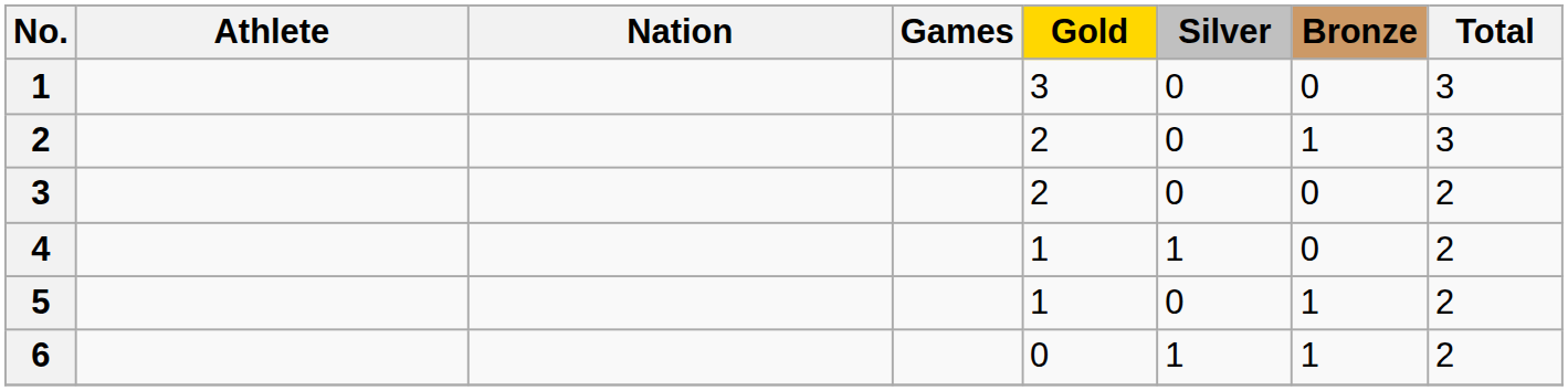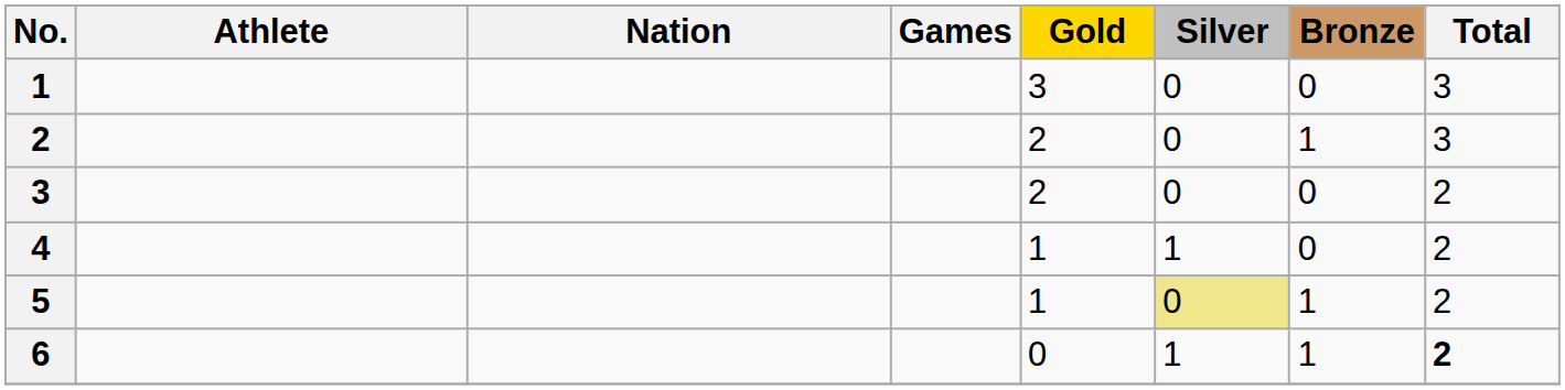5 | Silver: no background -> khaki background
6 | Total: normal -> bold
